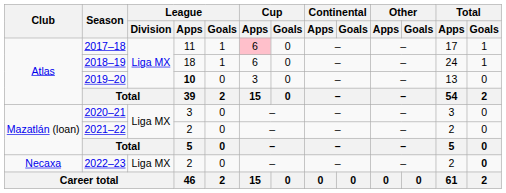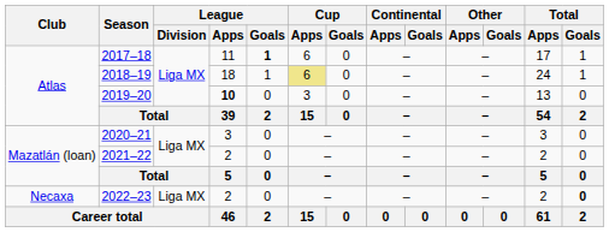2017–18 | League / Goals: normal -> bold
2017–18 | Cup / Apps: pink background -> no background
2018–19 | Cup / Apps: no background -> khaki background
